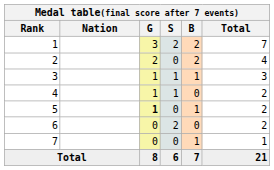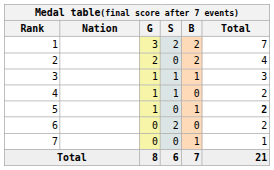5 | G: bold -> normal
5 | Total: normal -> bold
